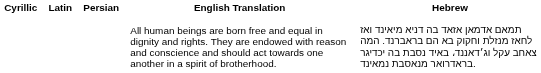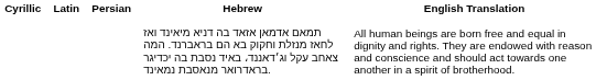columns swapped: Hebrew <-> English Translation
